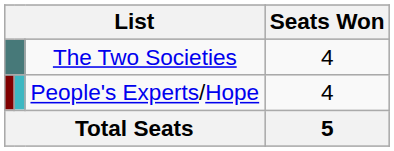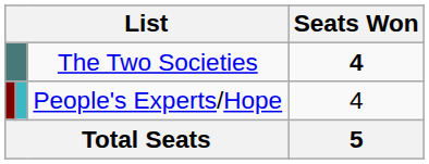The Two Societies | Seats Won: normal -> bold
